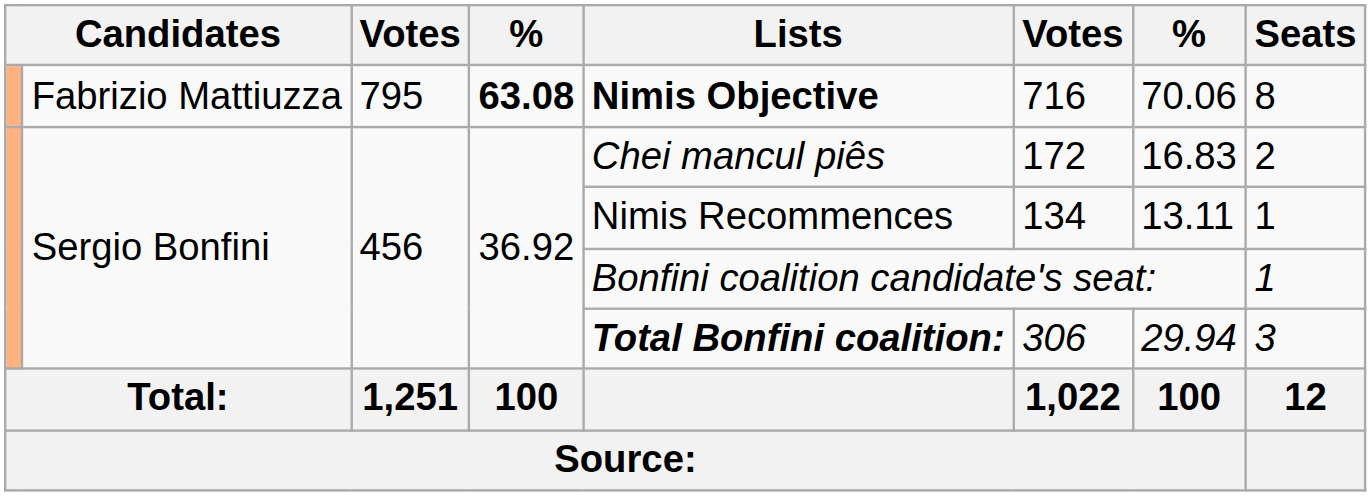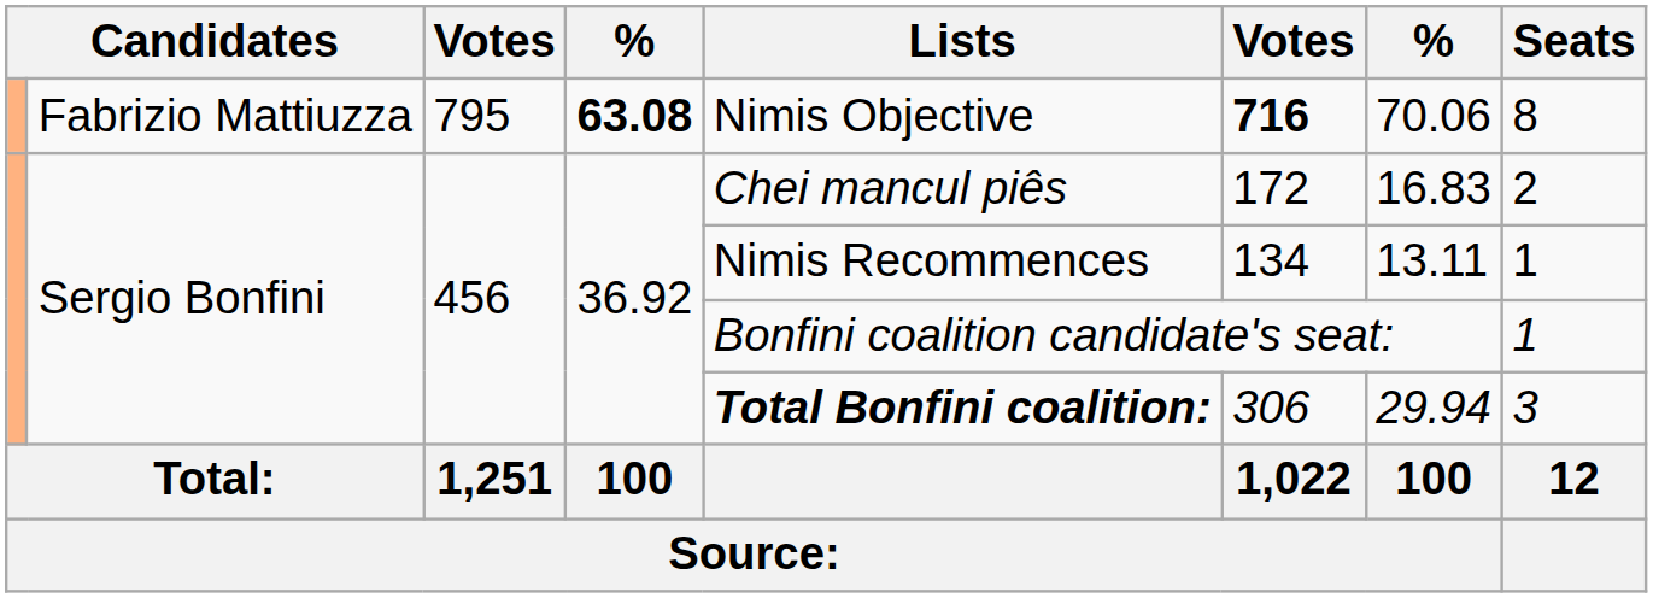Fabrizio Mattiuzza | Lists: bold -> normal
Fabrizio Mattiuzza | column 6: normal -> bold
